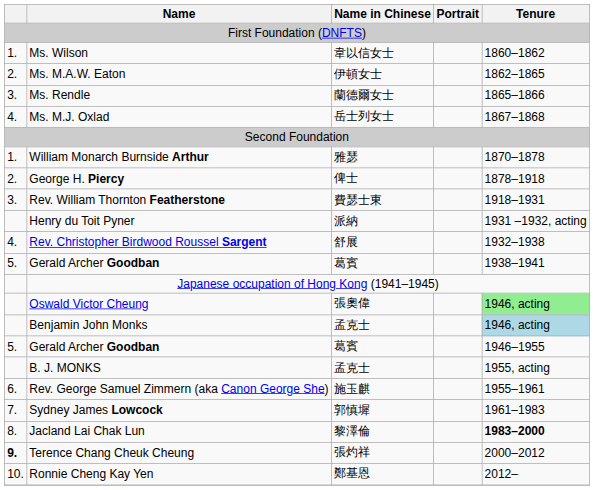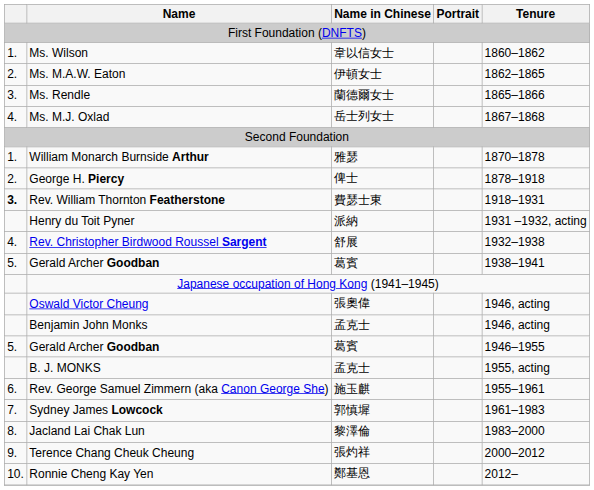Rev. William Thornton Featherstone | column 1: normal -> bold
Oswald Victor Cheung | Tenure: lightgreen background -> no background
Benjamin John Monks | Tenure: lightblue background -> no background
Jacland Lai Chak Lun | Tenure: bold -> normal
Terence Chang Cheuk Cheung | column 1: bold -> normal
